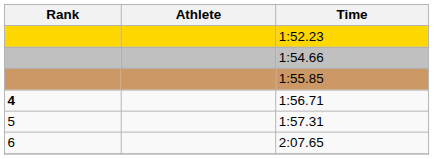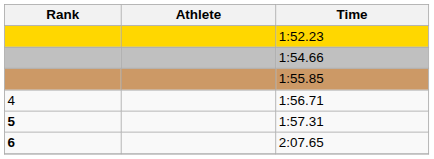1:56.71 | Rank: bold -> normal
1:57.31 | Rank: normal -> bold
2:07.65 | Rank: normal -> bold
